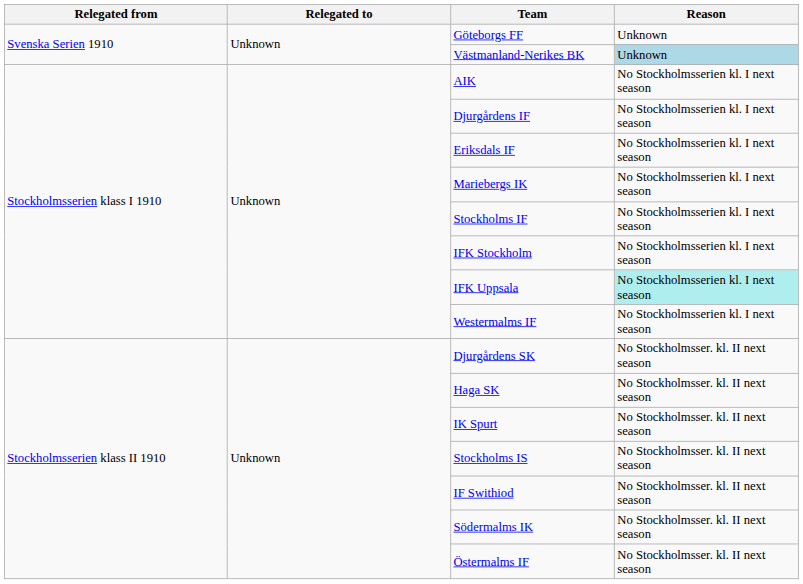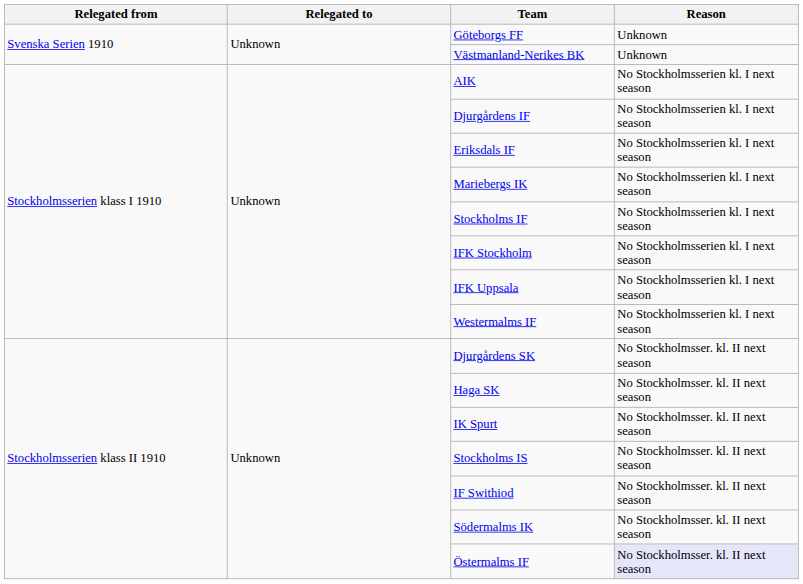Västmanland-Nerikes BK | Reason: lightblue background -> no background
IFK Uppsala | Reason: paleturquoise background -> no background
Östermalms IF | Reason: no background -> lavender background
